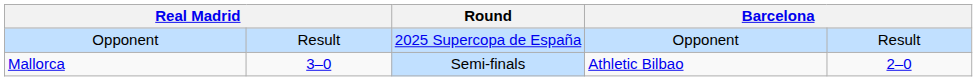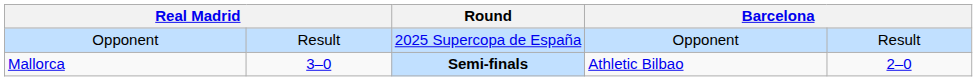Mallorca | Round: normal -> bold
